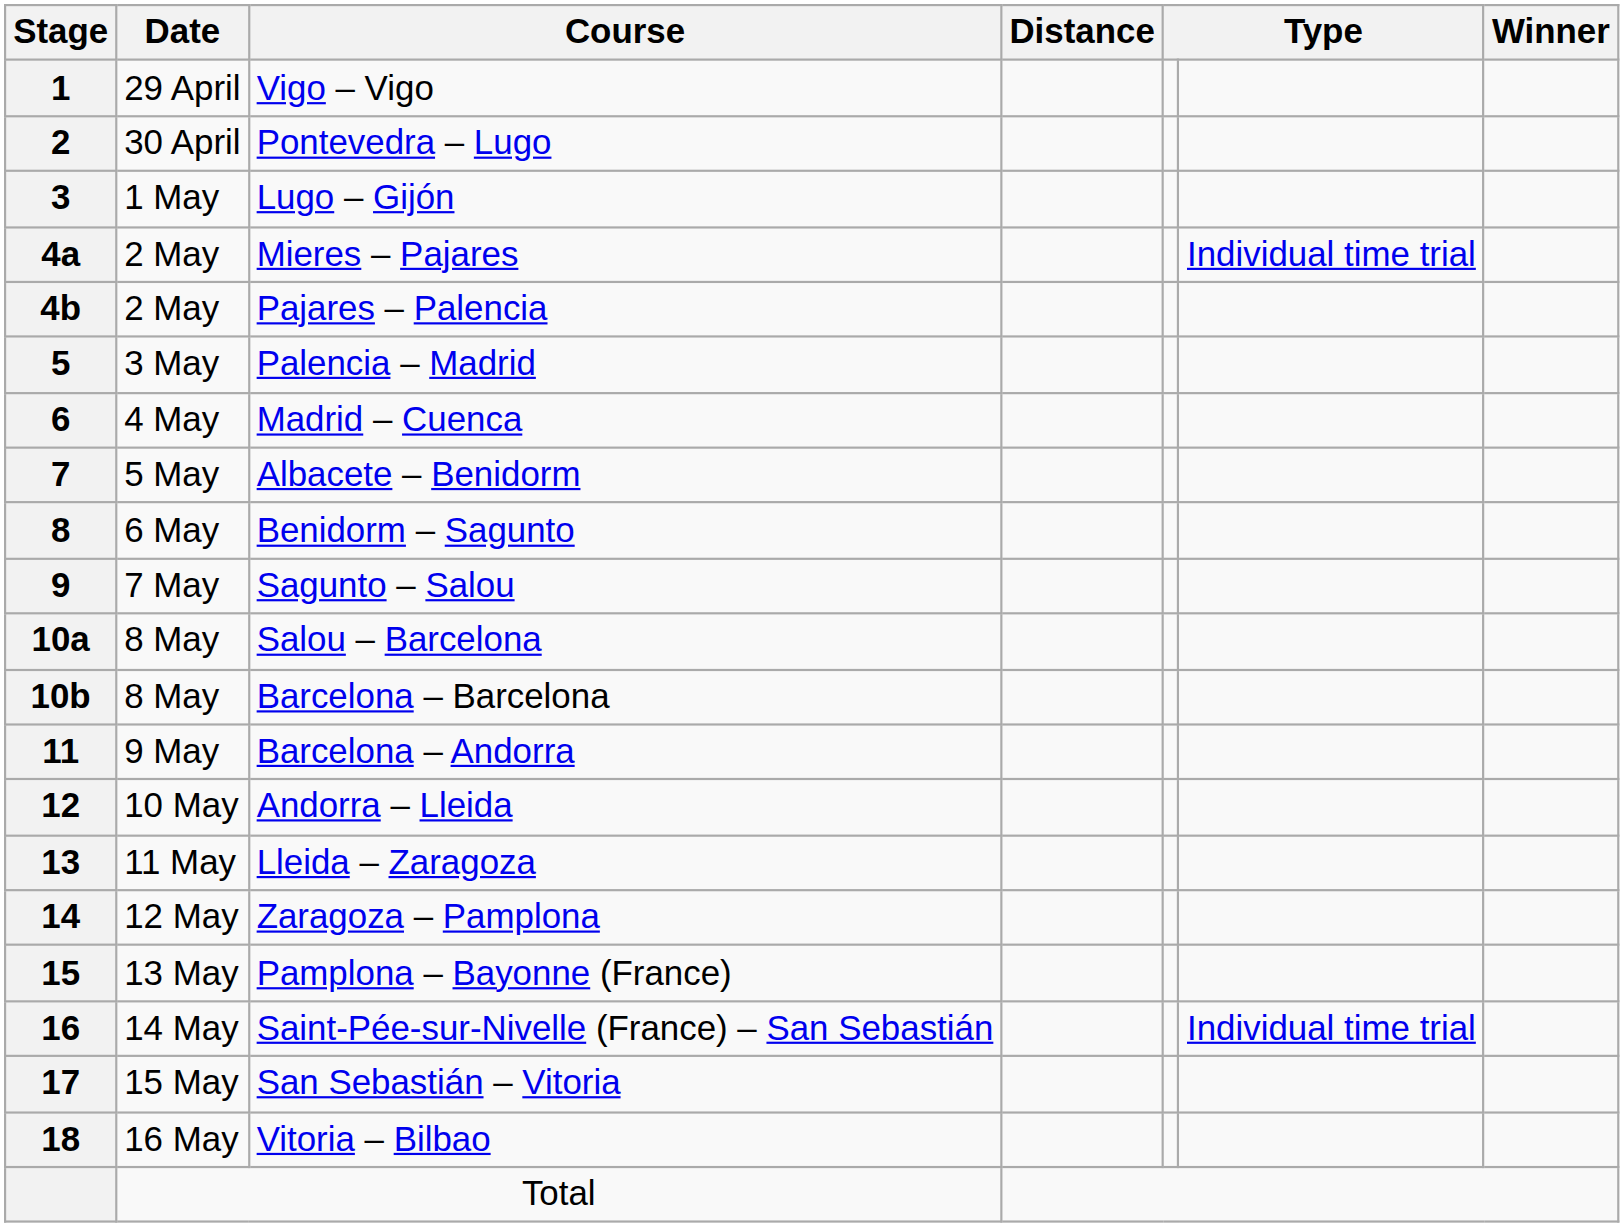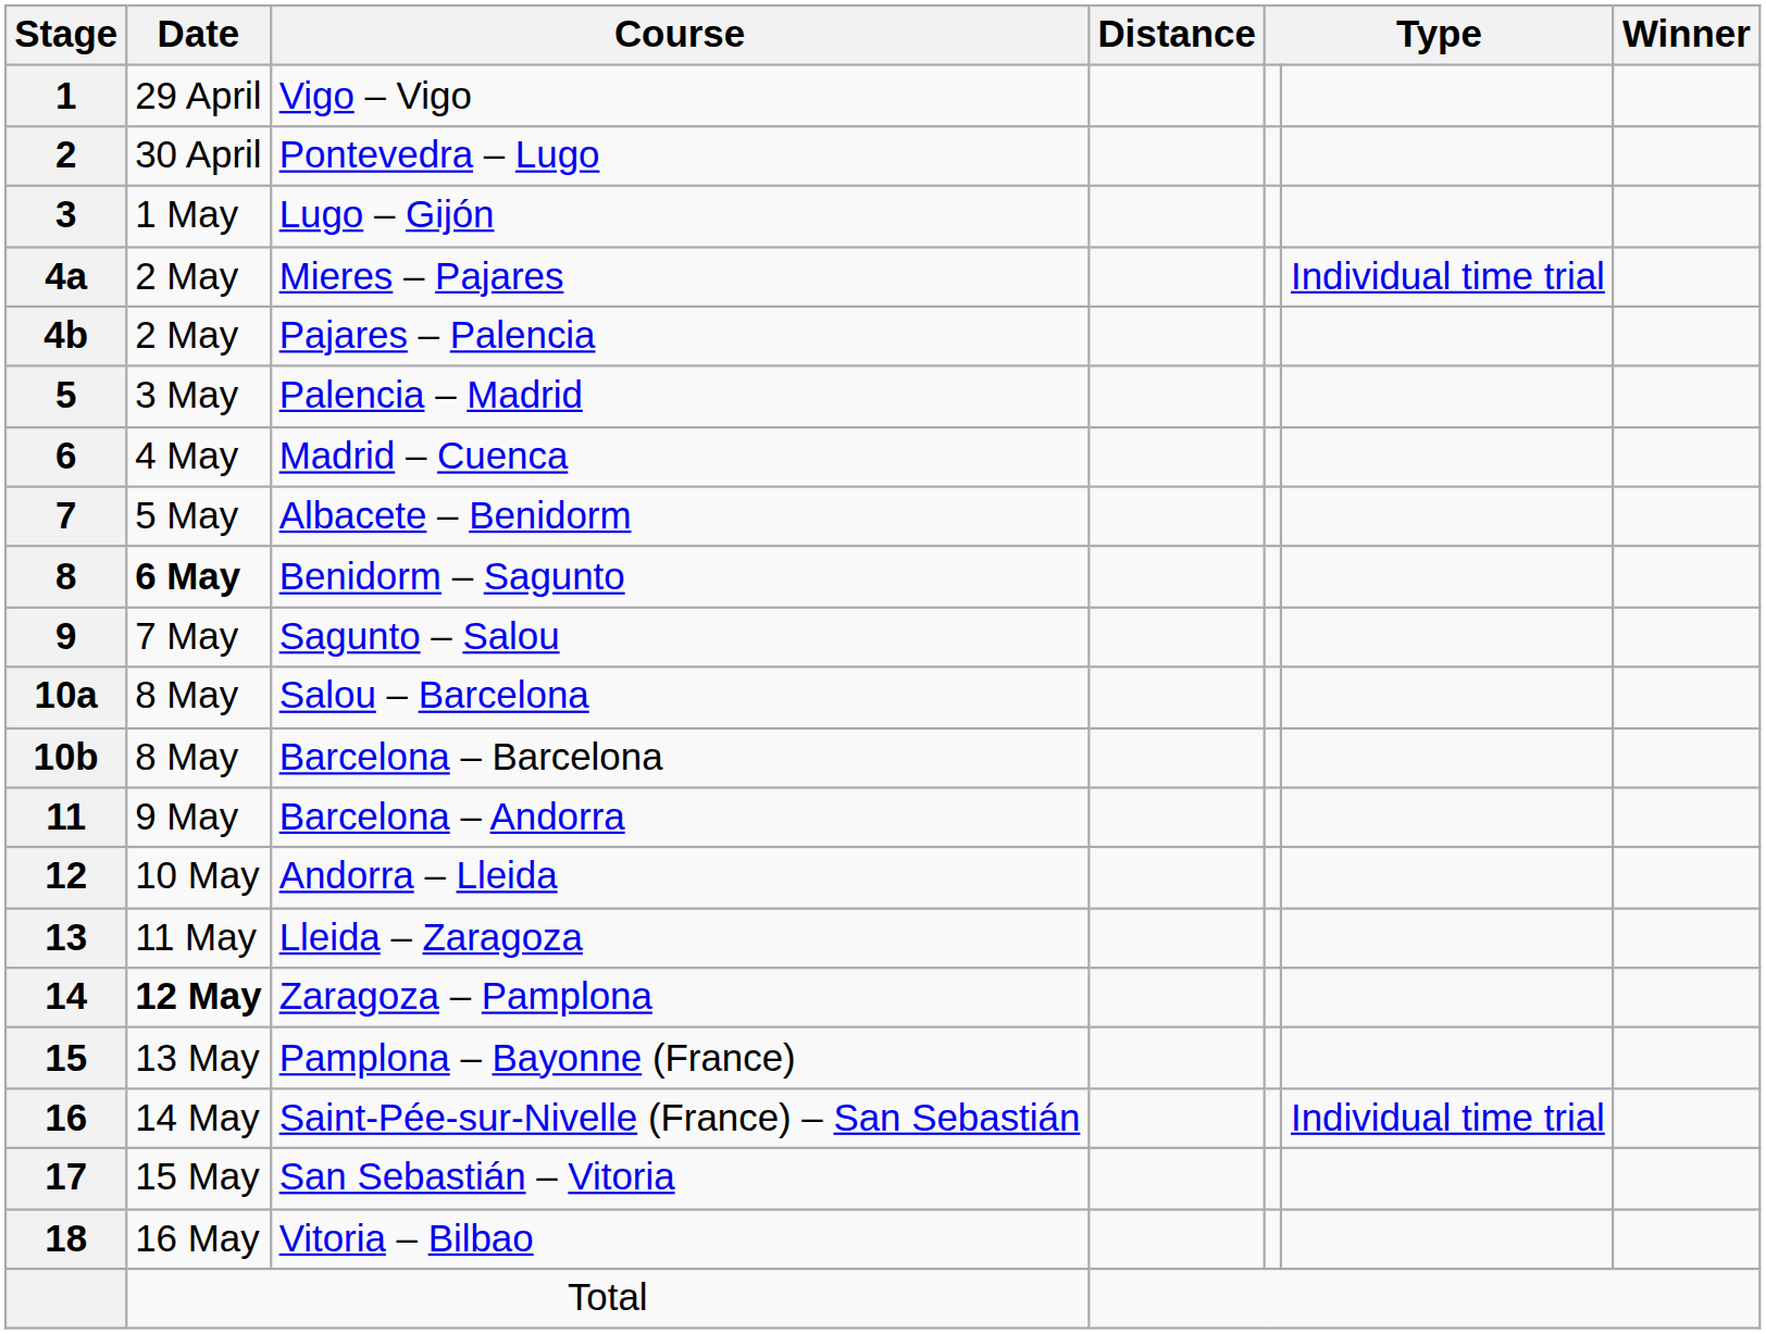Benidorm – Sagunto | Date: normal -> bold
Zaragoza – Pamplona | Date: normal -> bold
